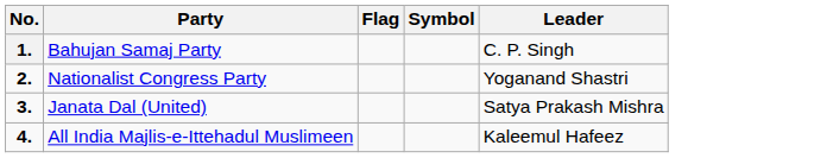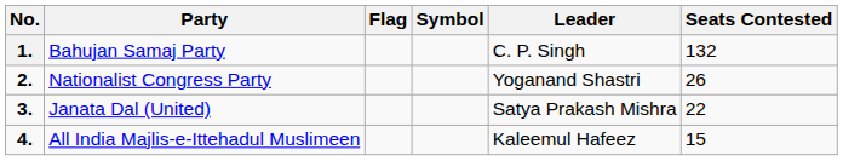+ column: Seats Contested | 132 | 26 | 22 | 15
